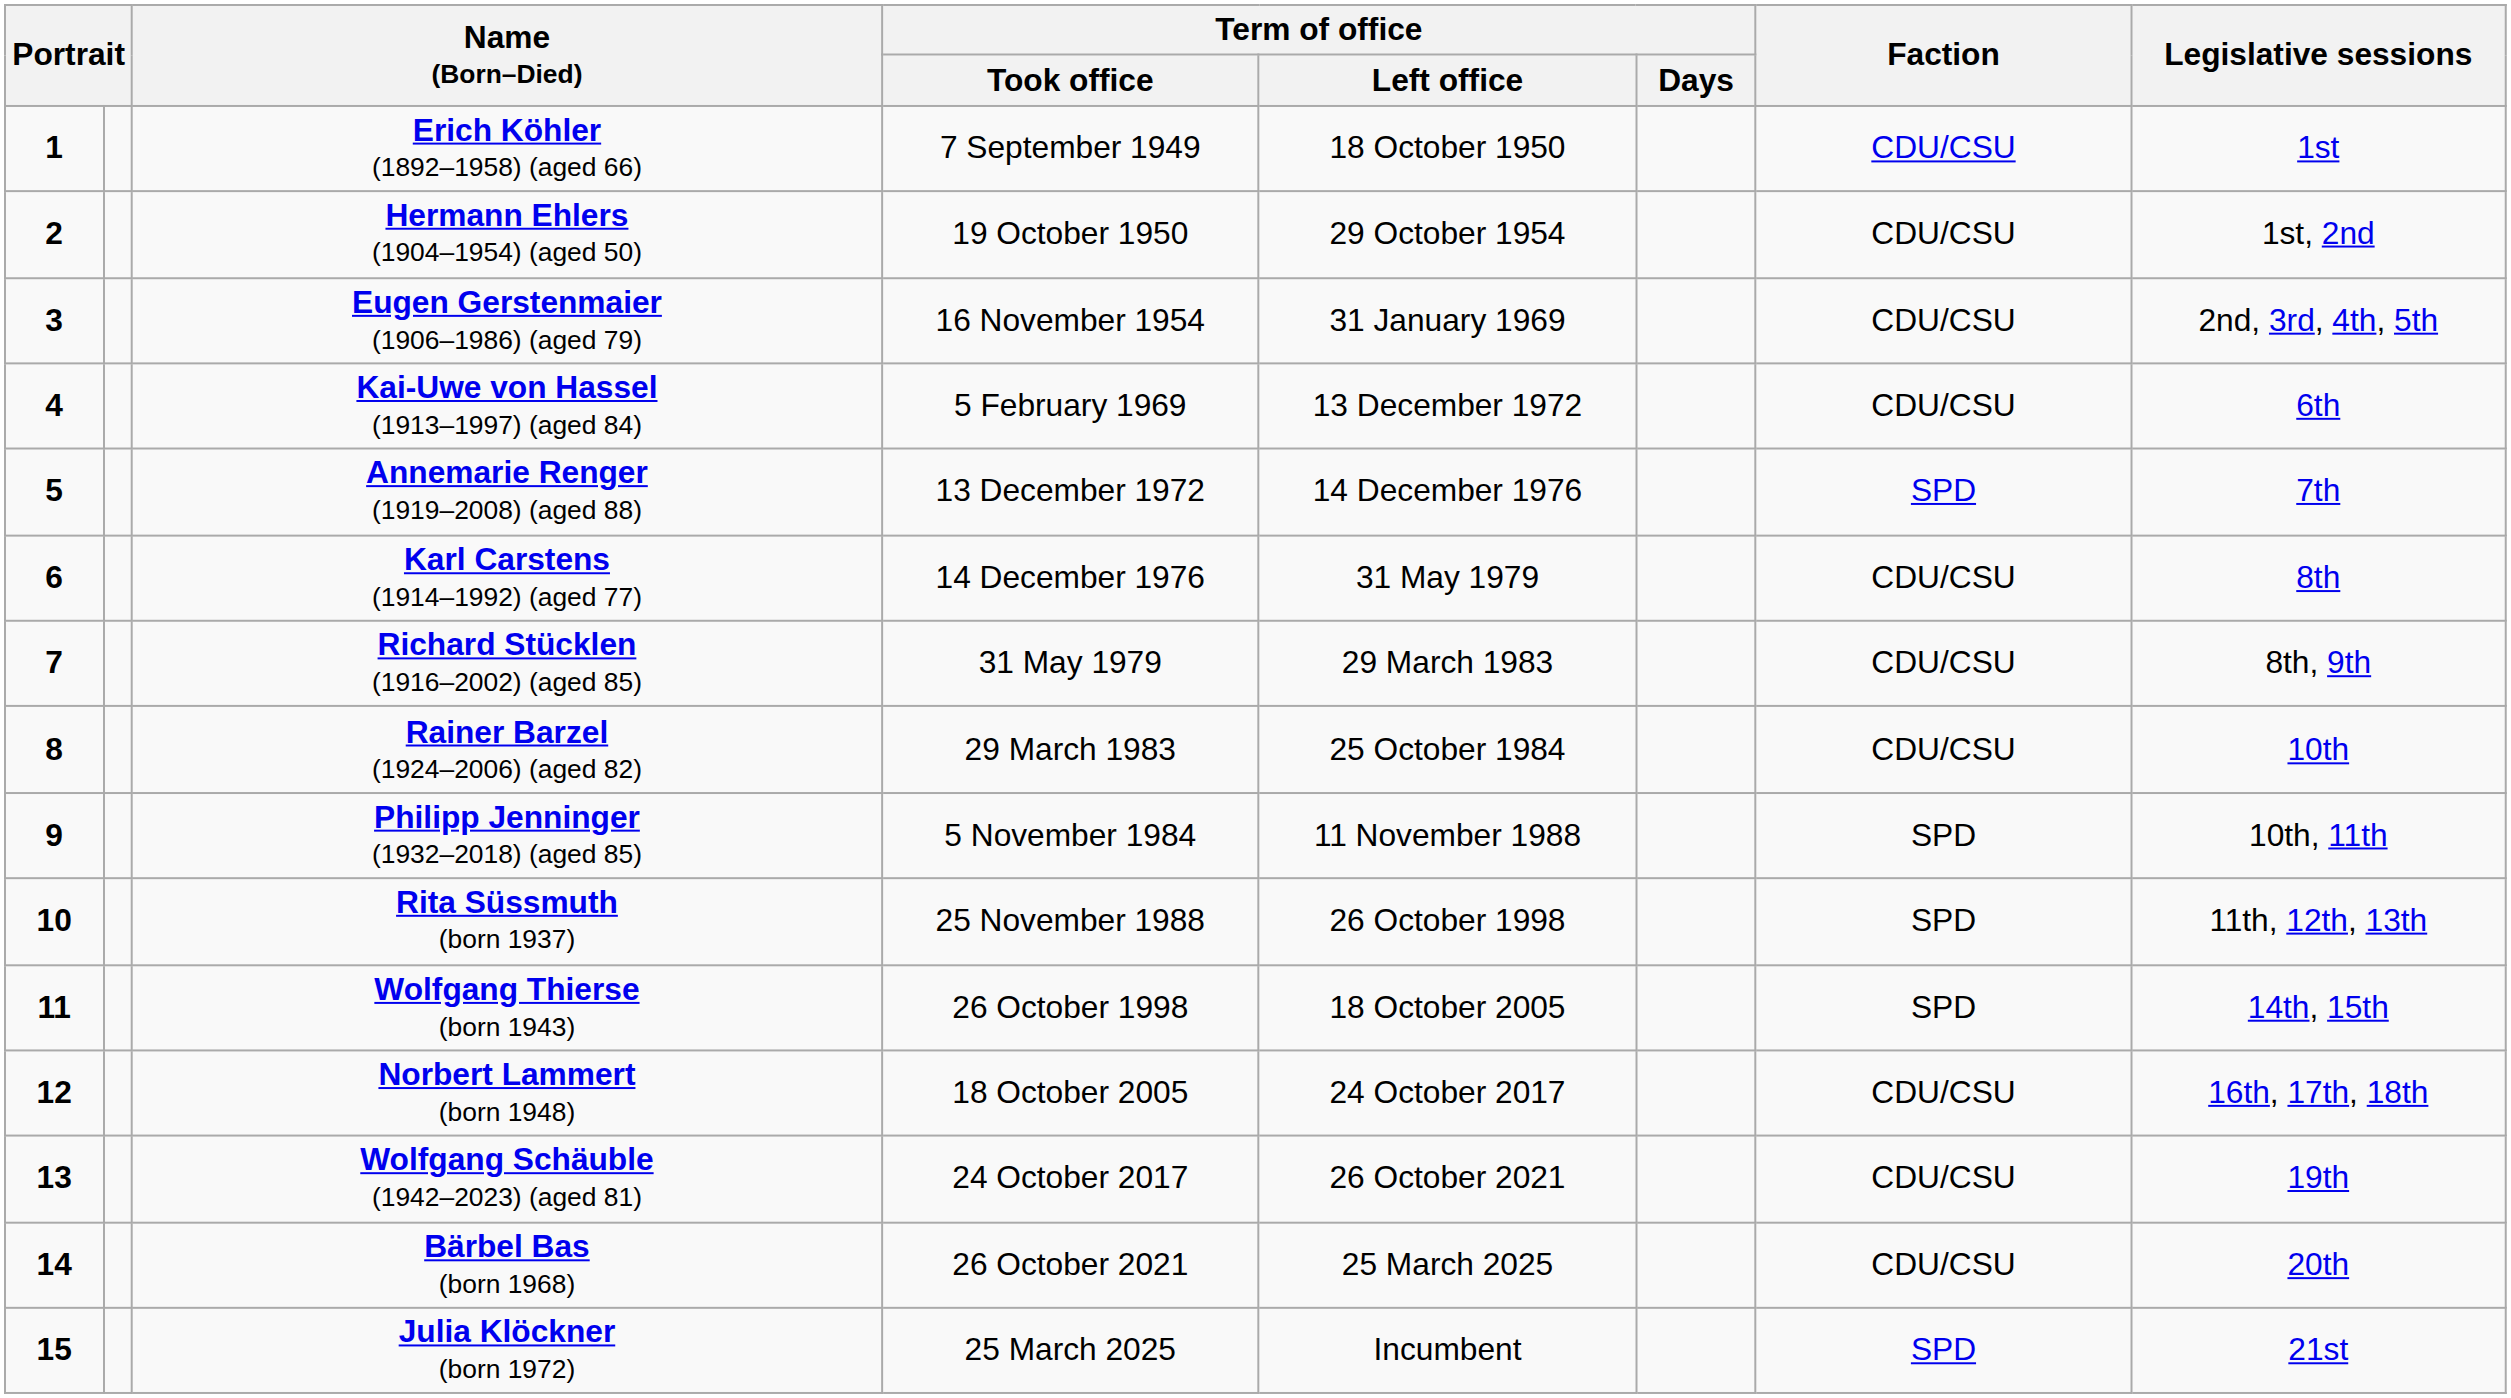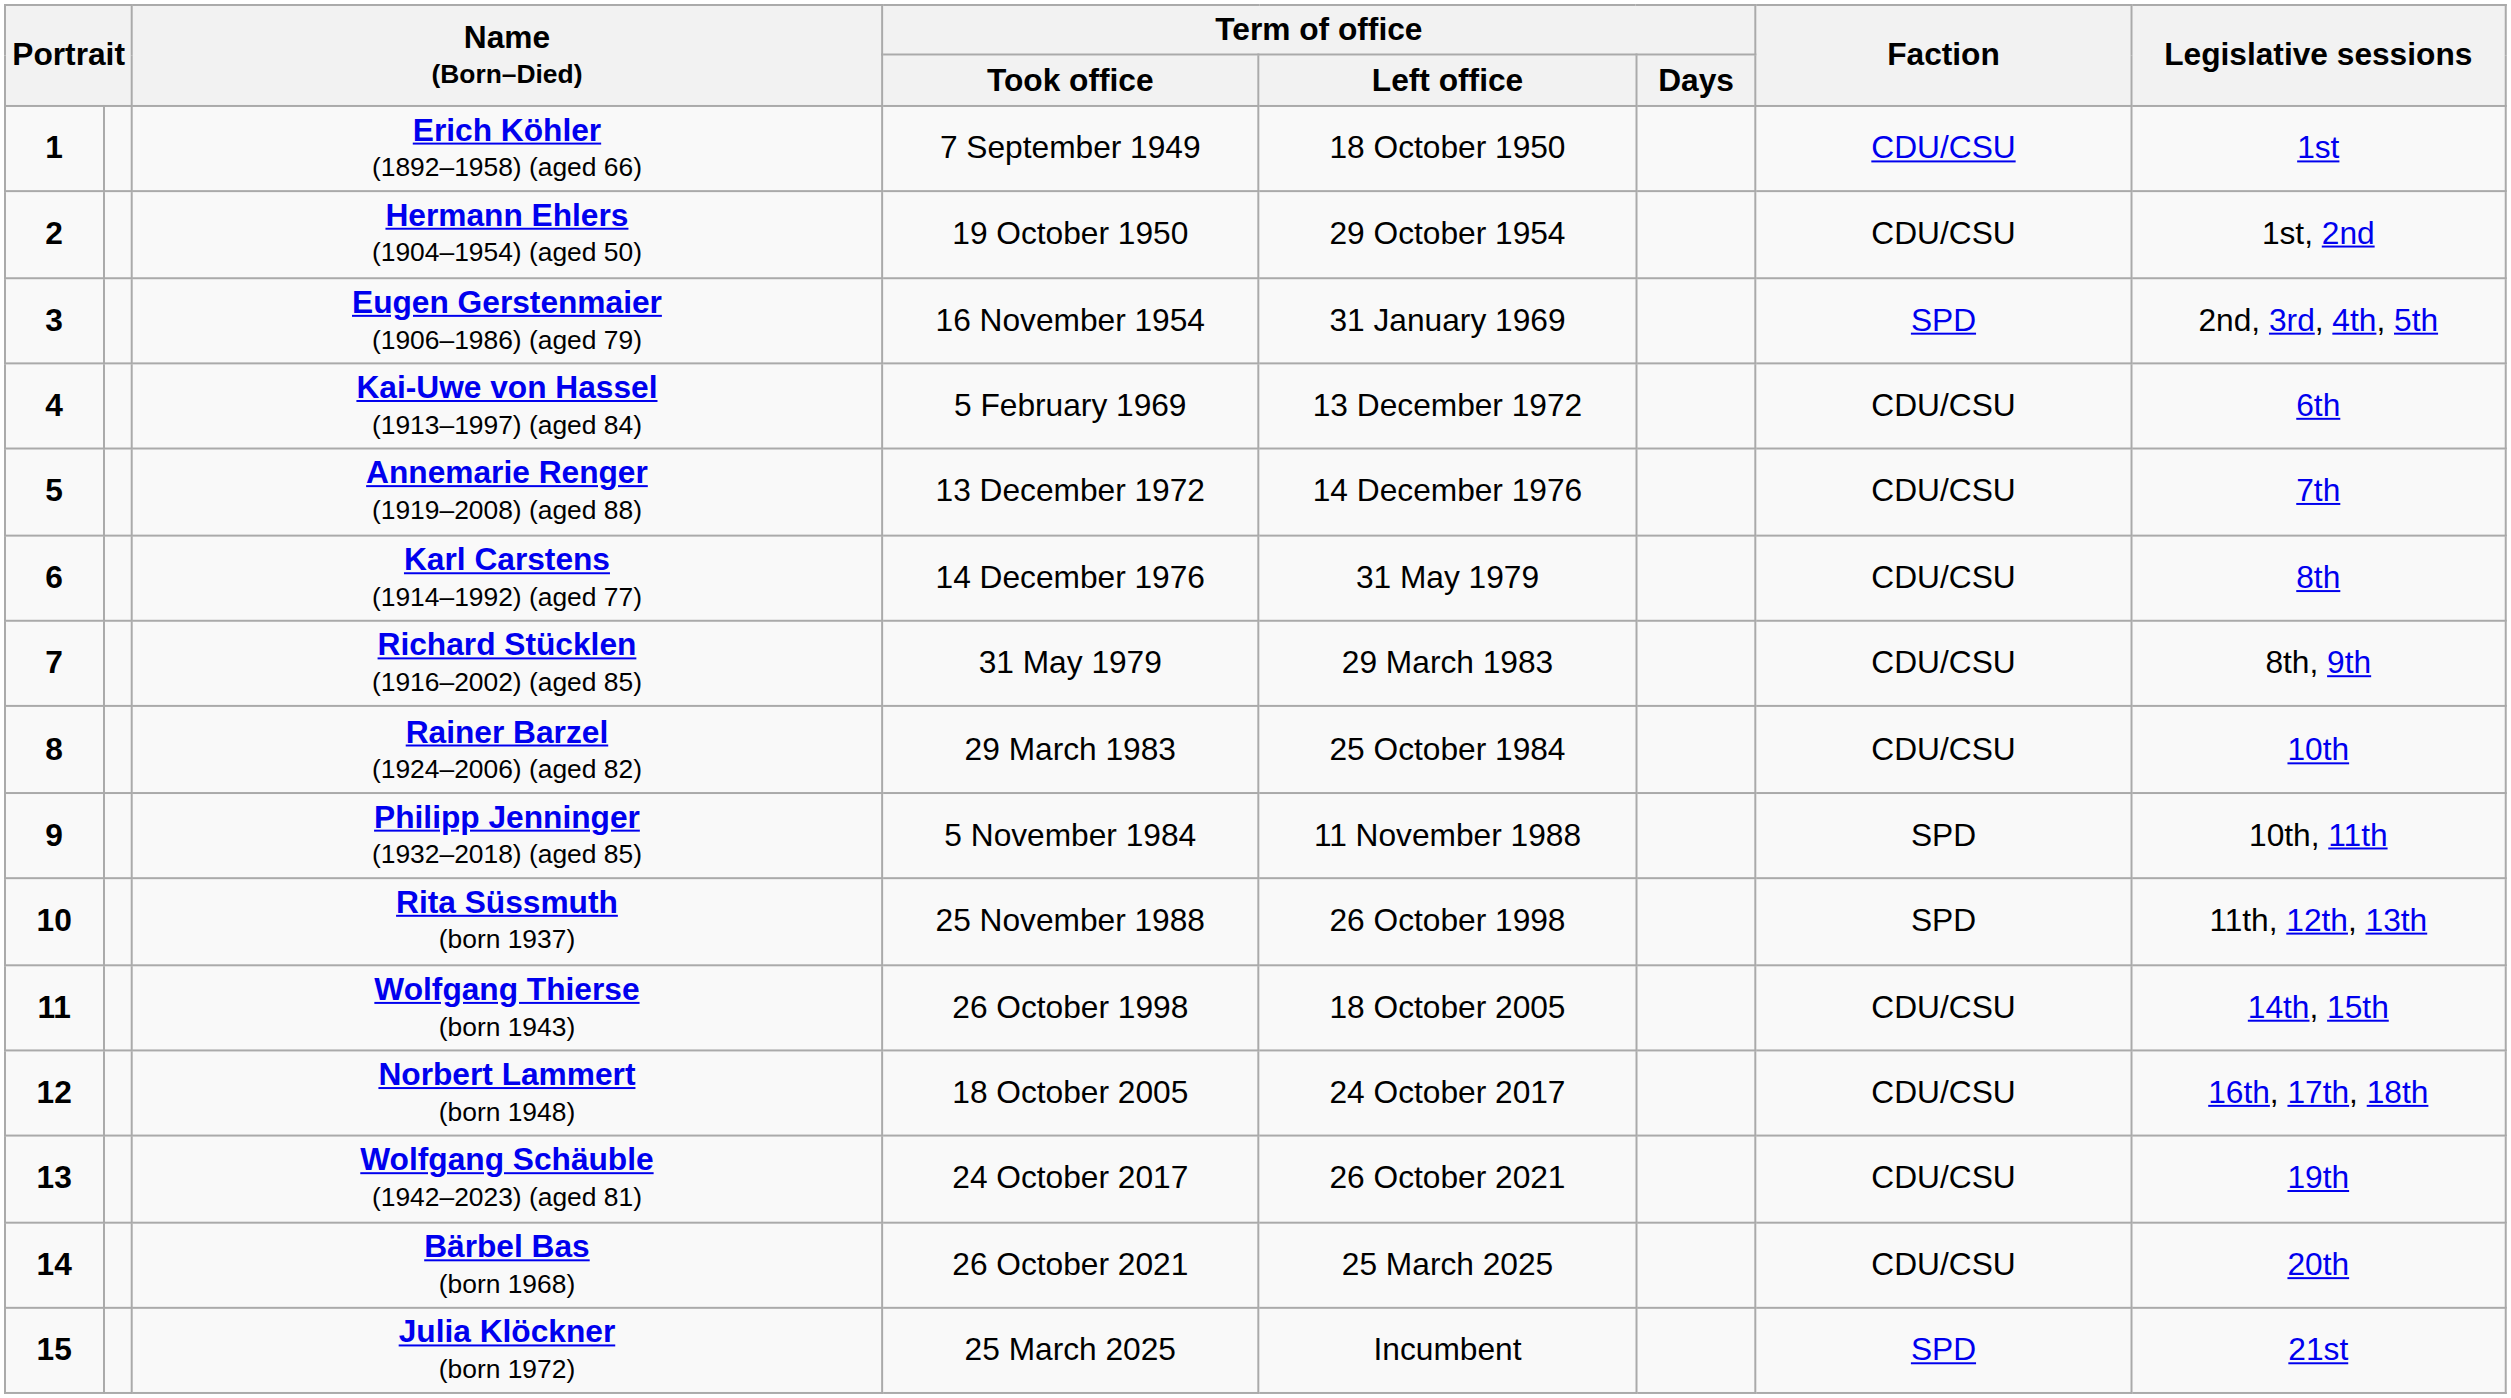Eugen Gerstenmaier (1906–1986) (aged 79) | Faction: CDU/CSU -> SPD
Annemarie Renger (1919–2008) (aged 88) | Faction: SPD -> CDU/CSU
Wolfgang Thierse (born 1943) | Faction: SPD -> CDU/CSU
